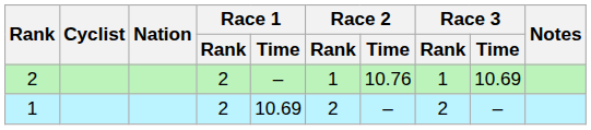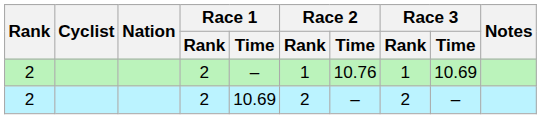row 4 | Rank: 1 -> 2
